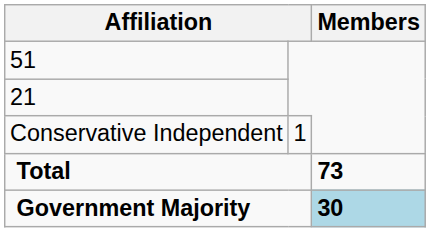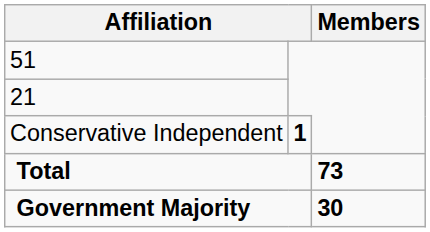Conservative Independent | column 2: normal -> bold
Government Majority | Members: lightblue background -> no background
